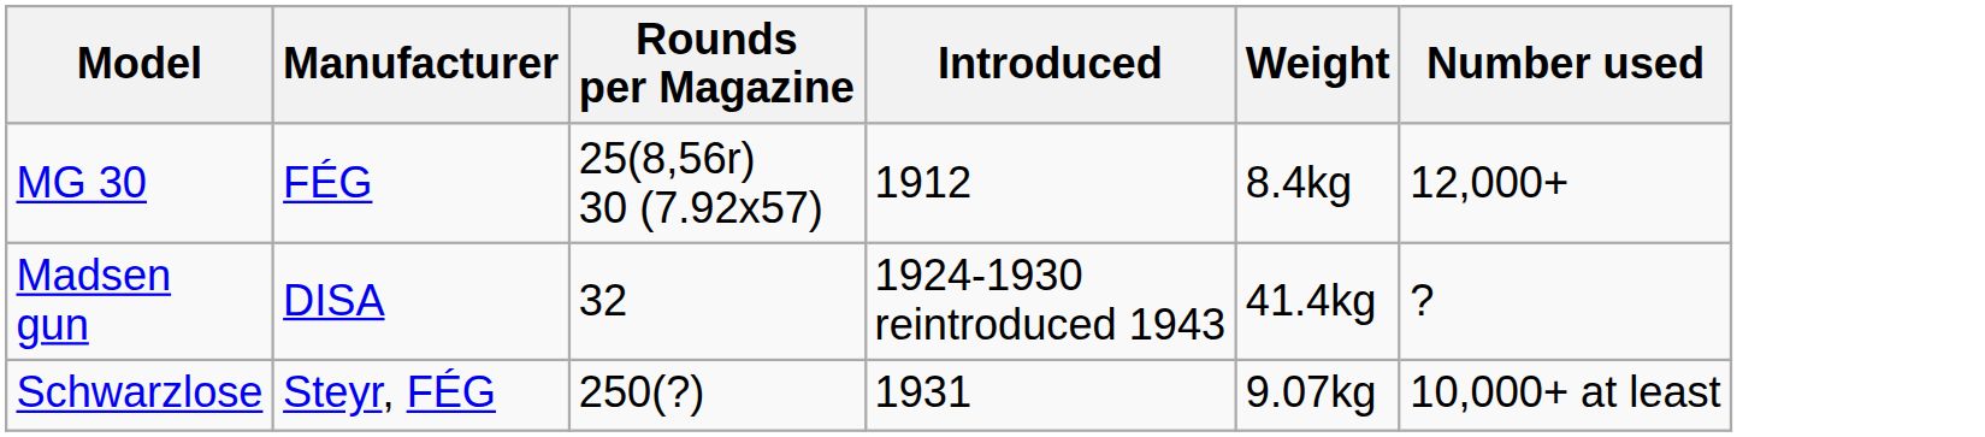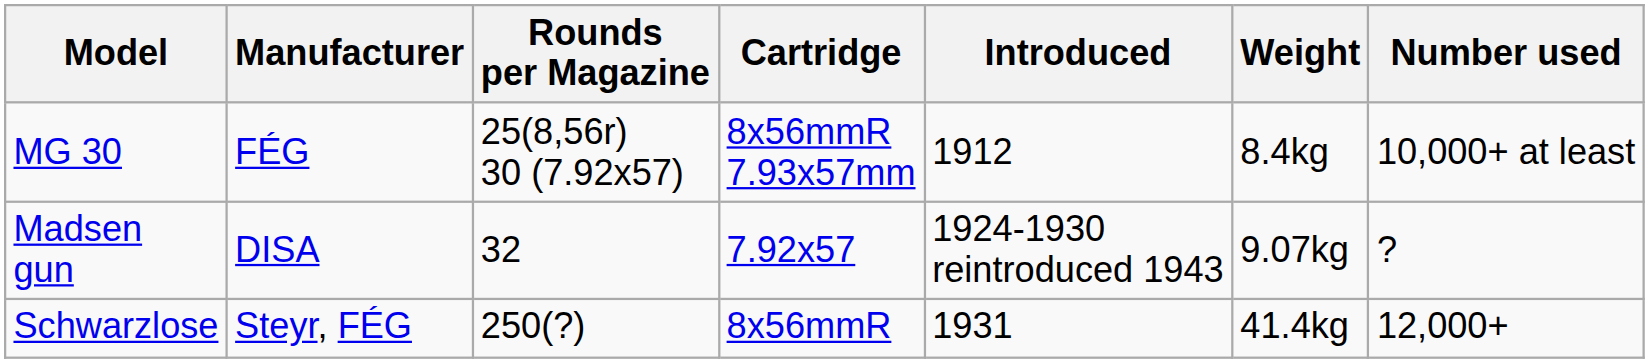+ column: Cartridge | 8x56mmR 7.93x57mm | 7.92x57 | 8x56mmR
MG 30 | Number used: 12,000+ -> 10,000+ at least
Madsen gun | Weight: 41.4kg -> 9.07kg
Schwarzlose | Weight: 9.07kg -> 41.4kg
Schwarzlose | Number used: 10,000+ at least -> 12,000+
